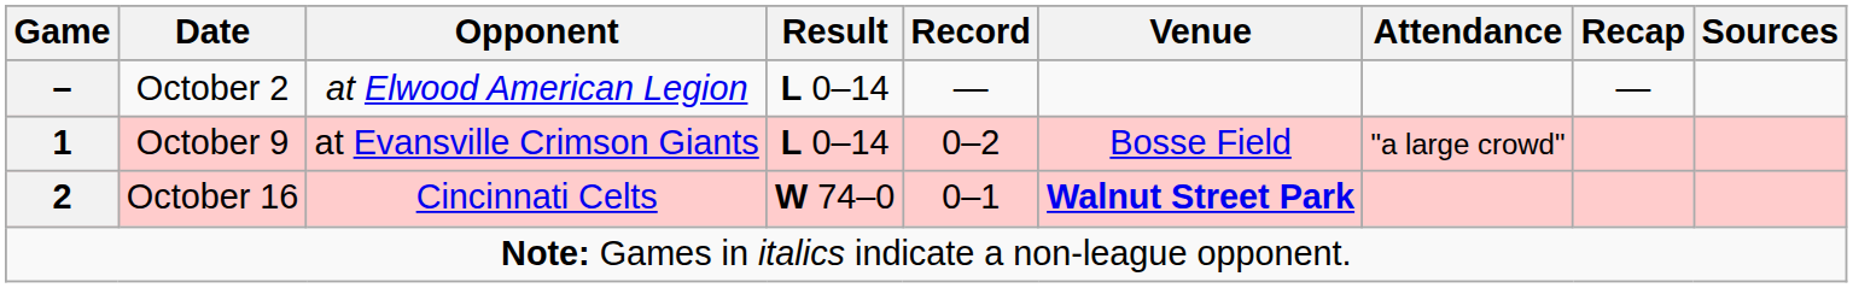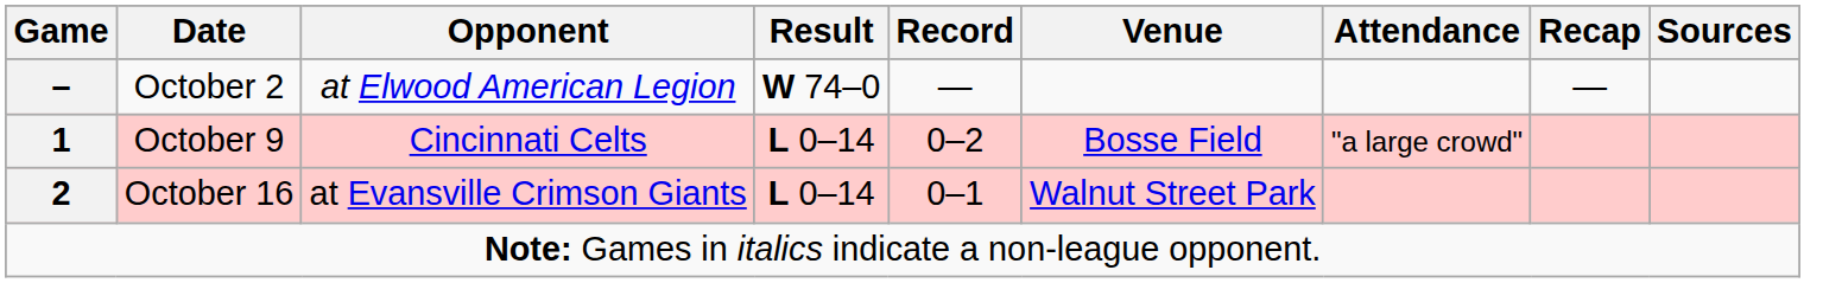October 2 | Result: L 0–14 -> W 74–0
October 9 | Opponent: at Evansville Crimson Giants -> Cincinnati Celts
October 16 | Opponent: Cincinnati Celts -> at Evansville Crimson Giants
October 16 | Result: W 74–0 -> L 0–14
October 16 | Venue: bold -> normal
